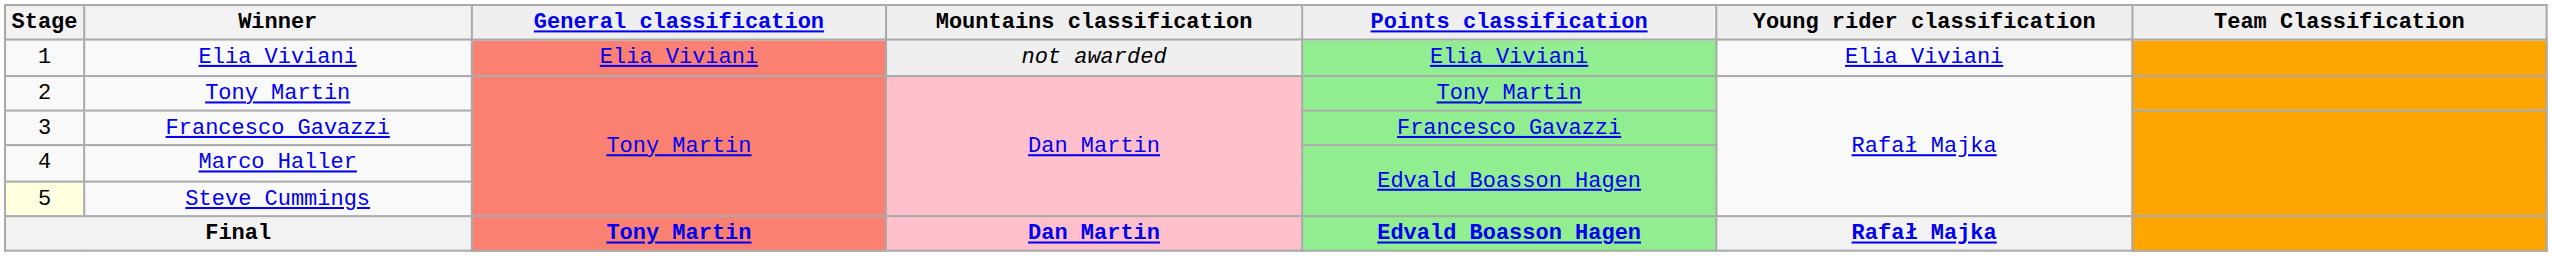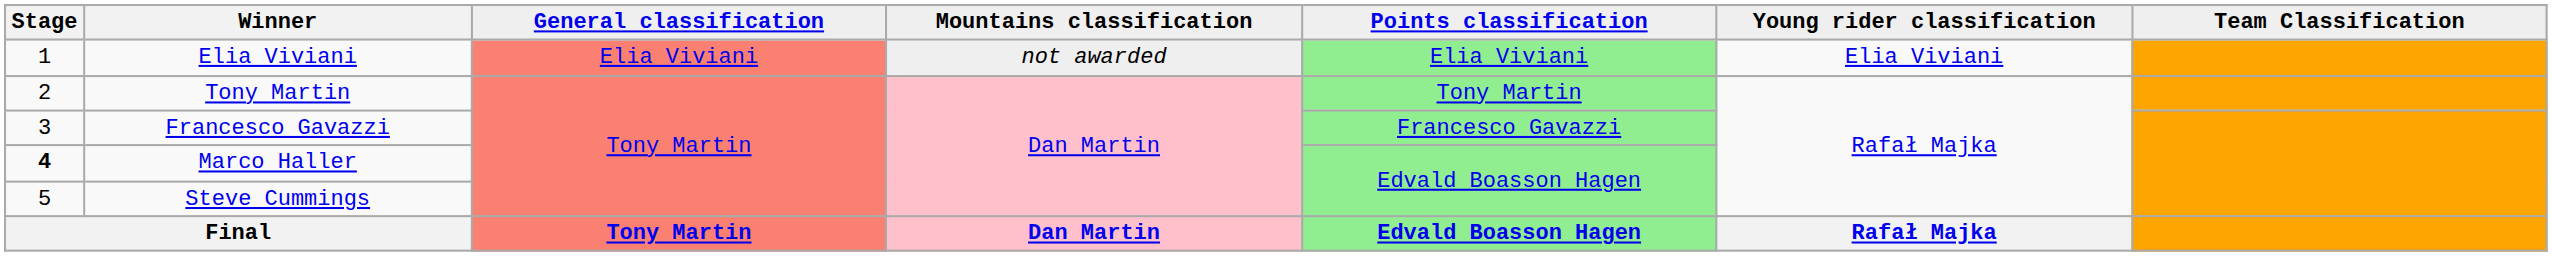Marco Haller | Stage: normal -> bold
Steve Cummings | Stage: lightyellow background -> no background
